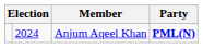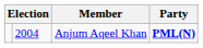Anjum Aqeel Khan | column 2: 2024 -> 2004
